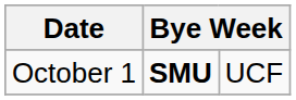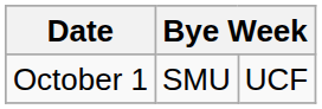October 1 | column 2: bold -> normal
